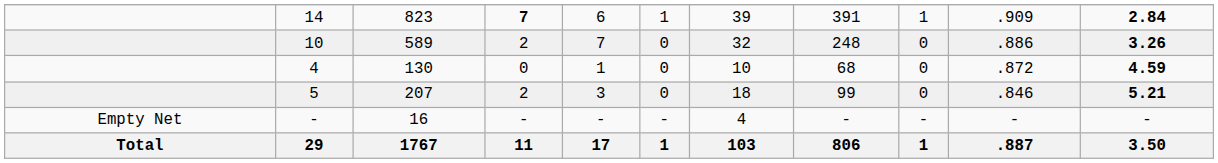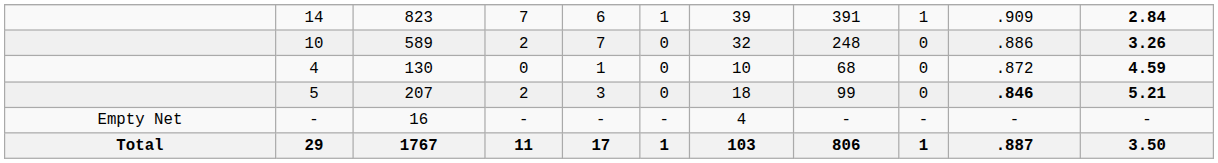14 | column 4: bold -> normal
5 | column 10: normal -> bold
